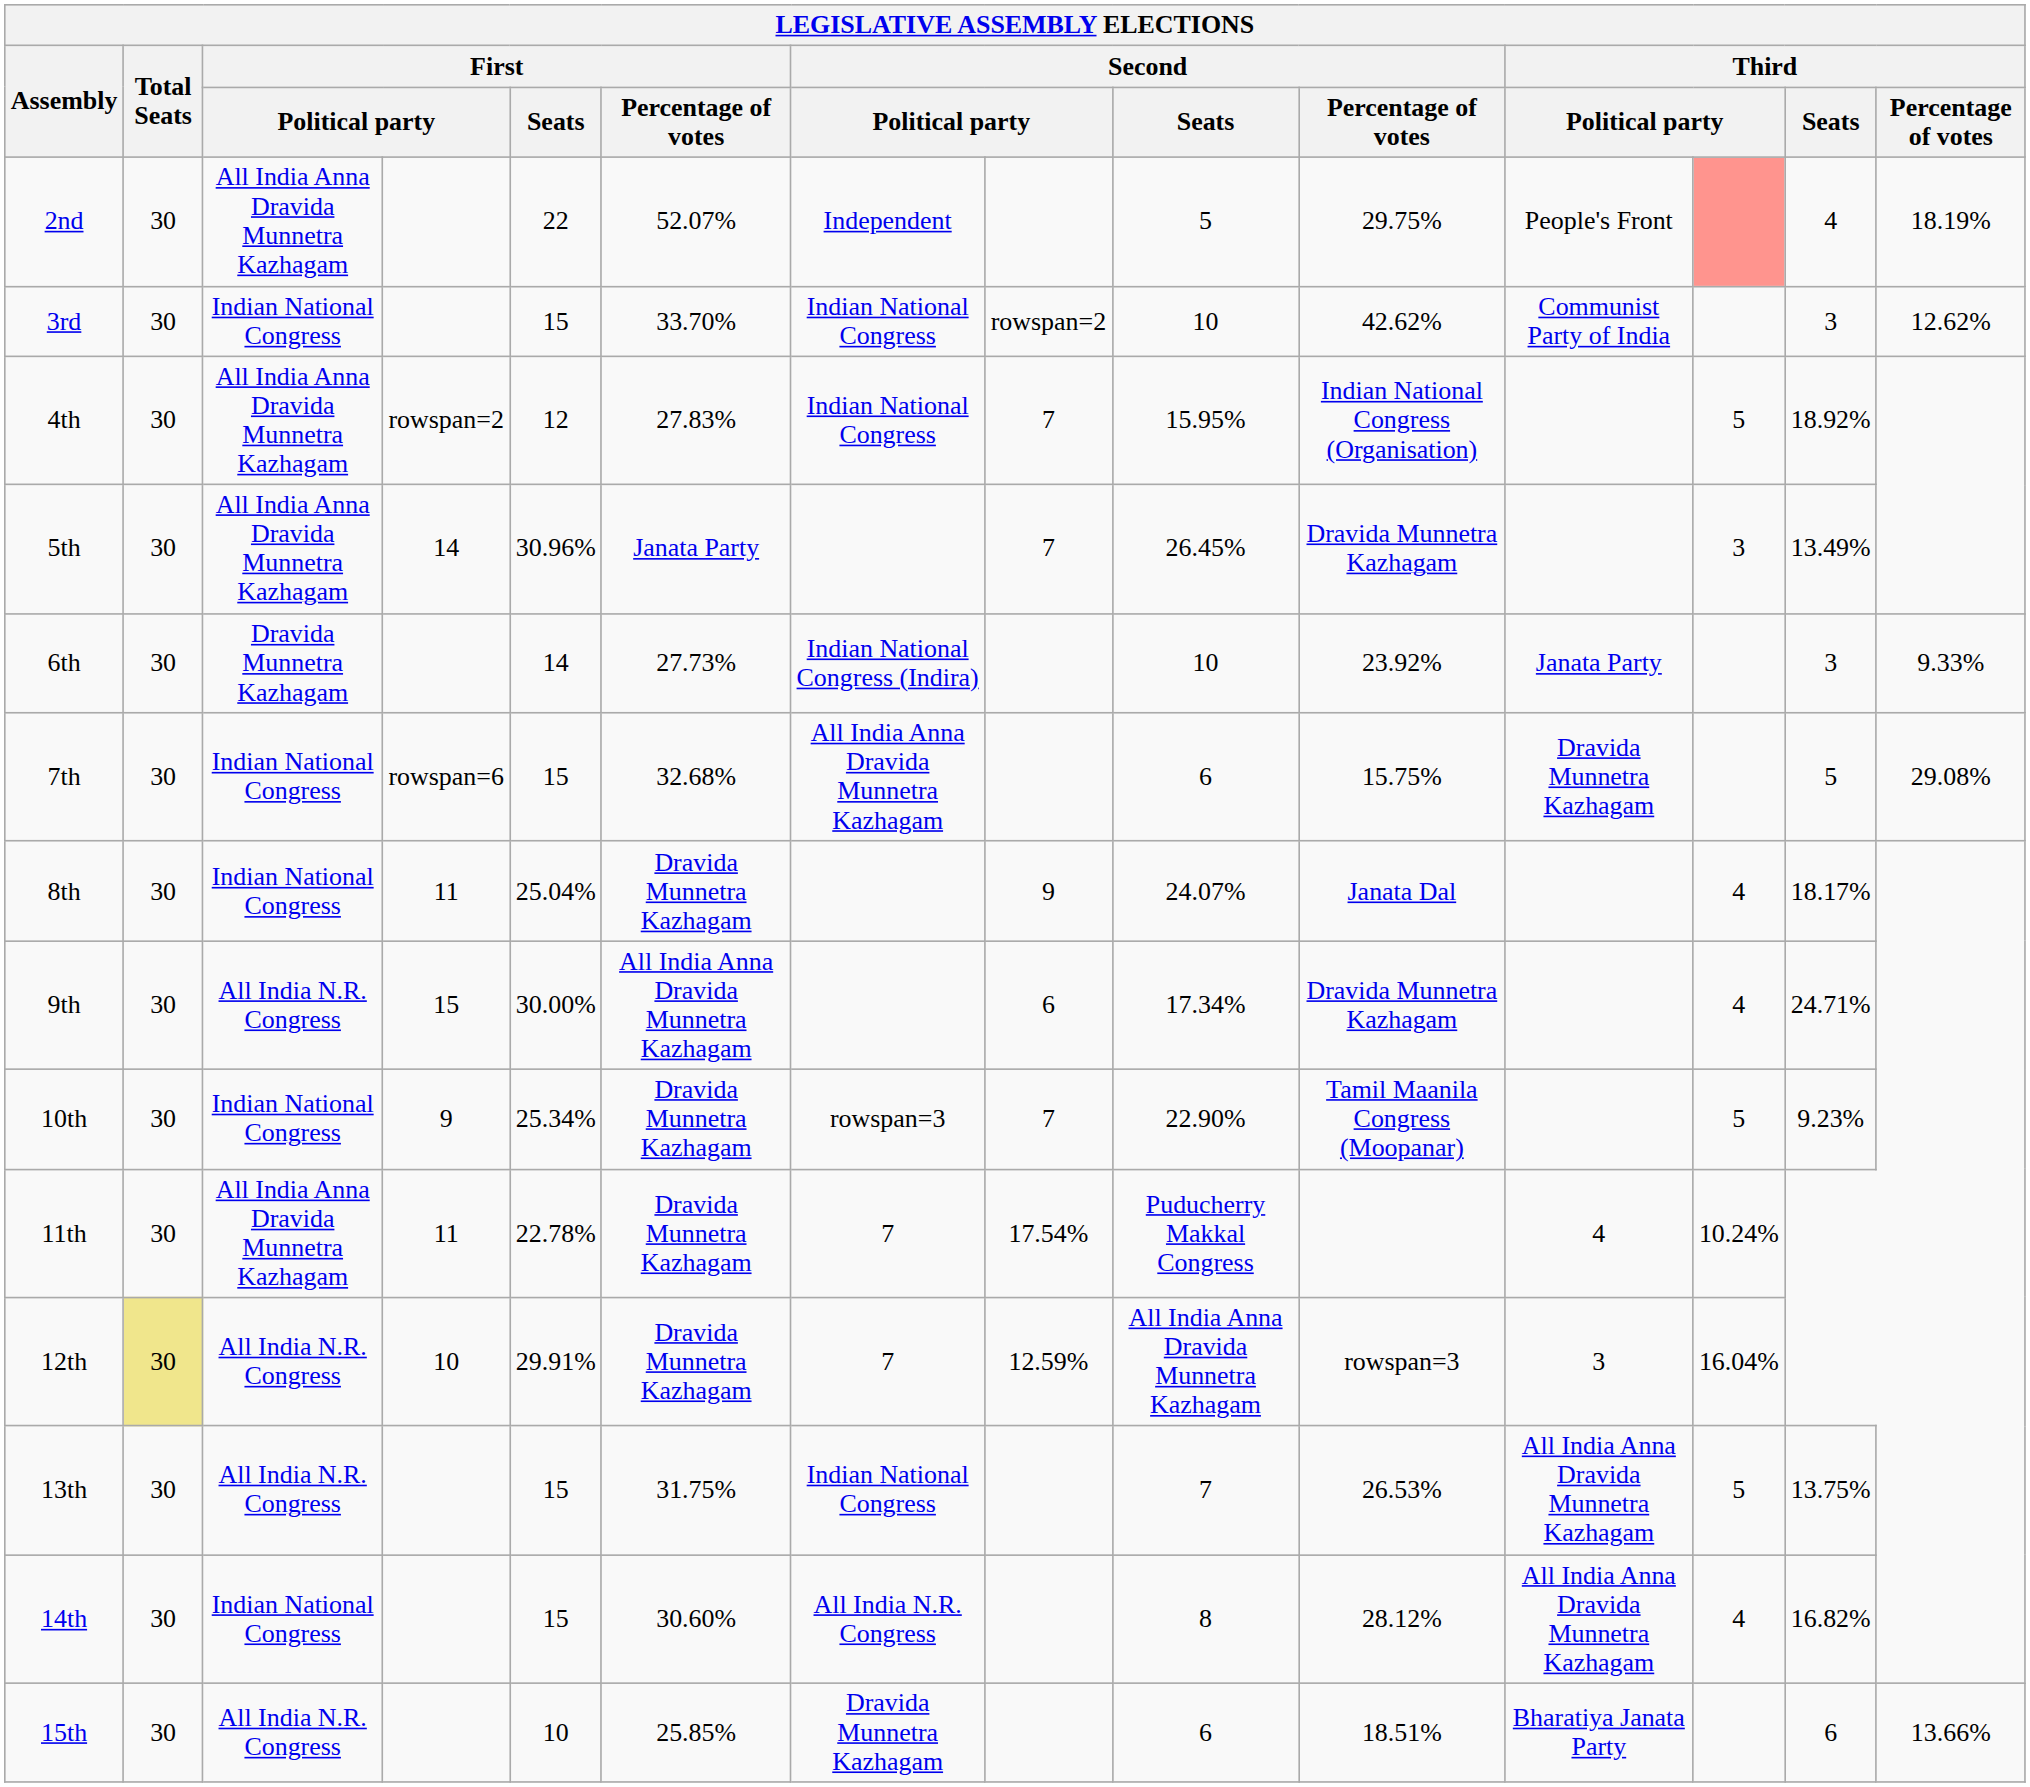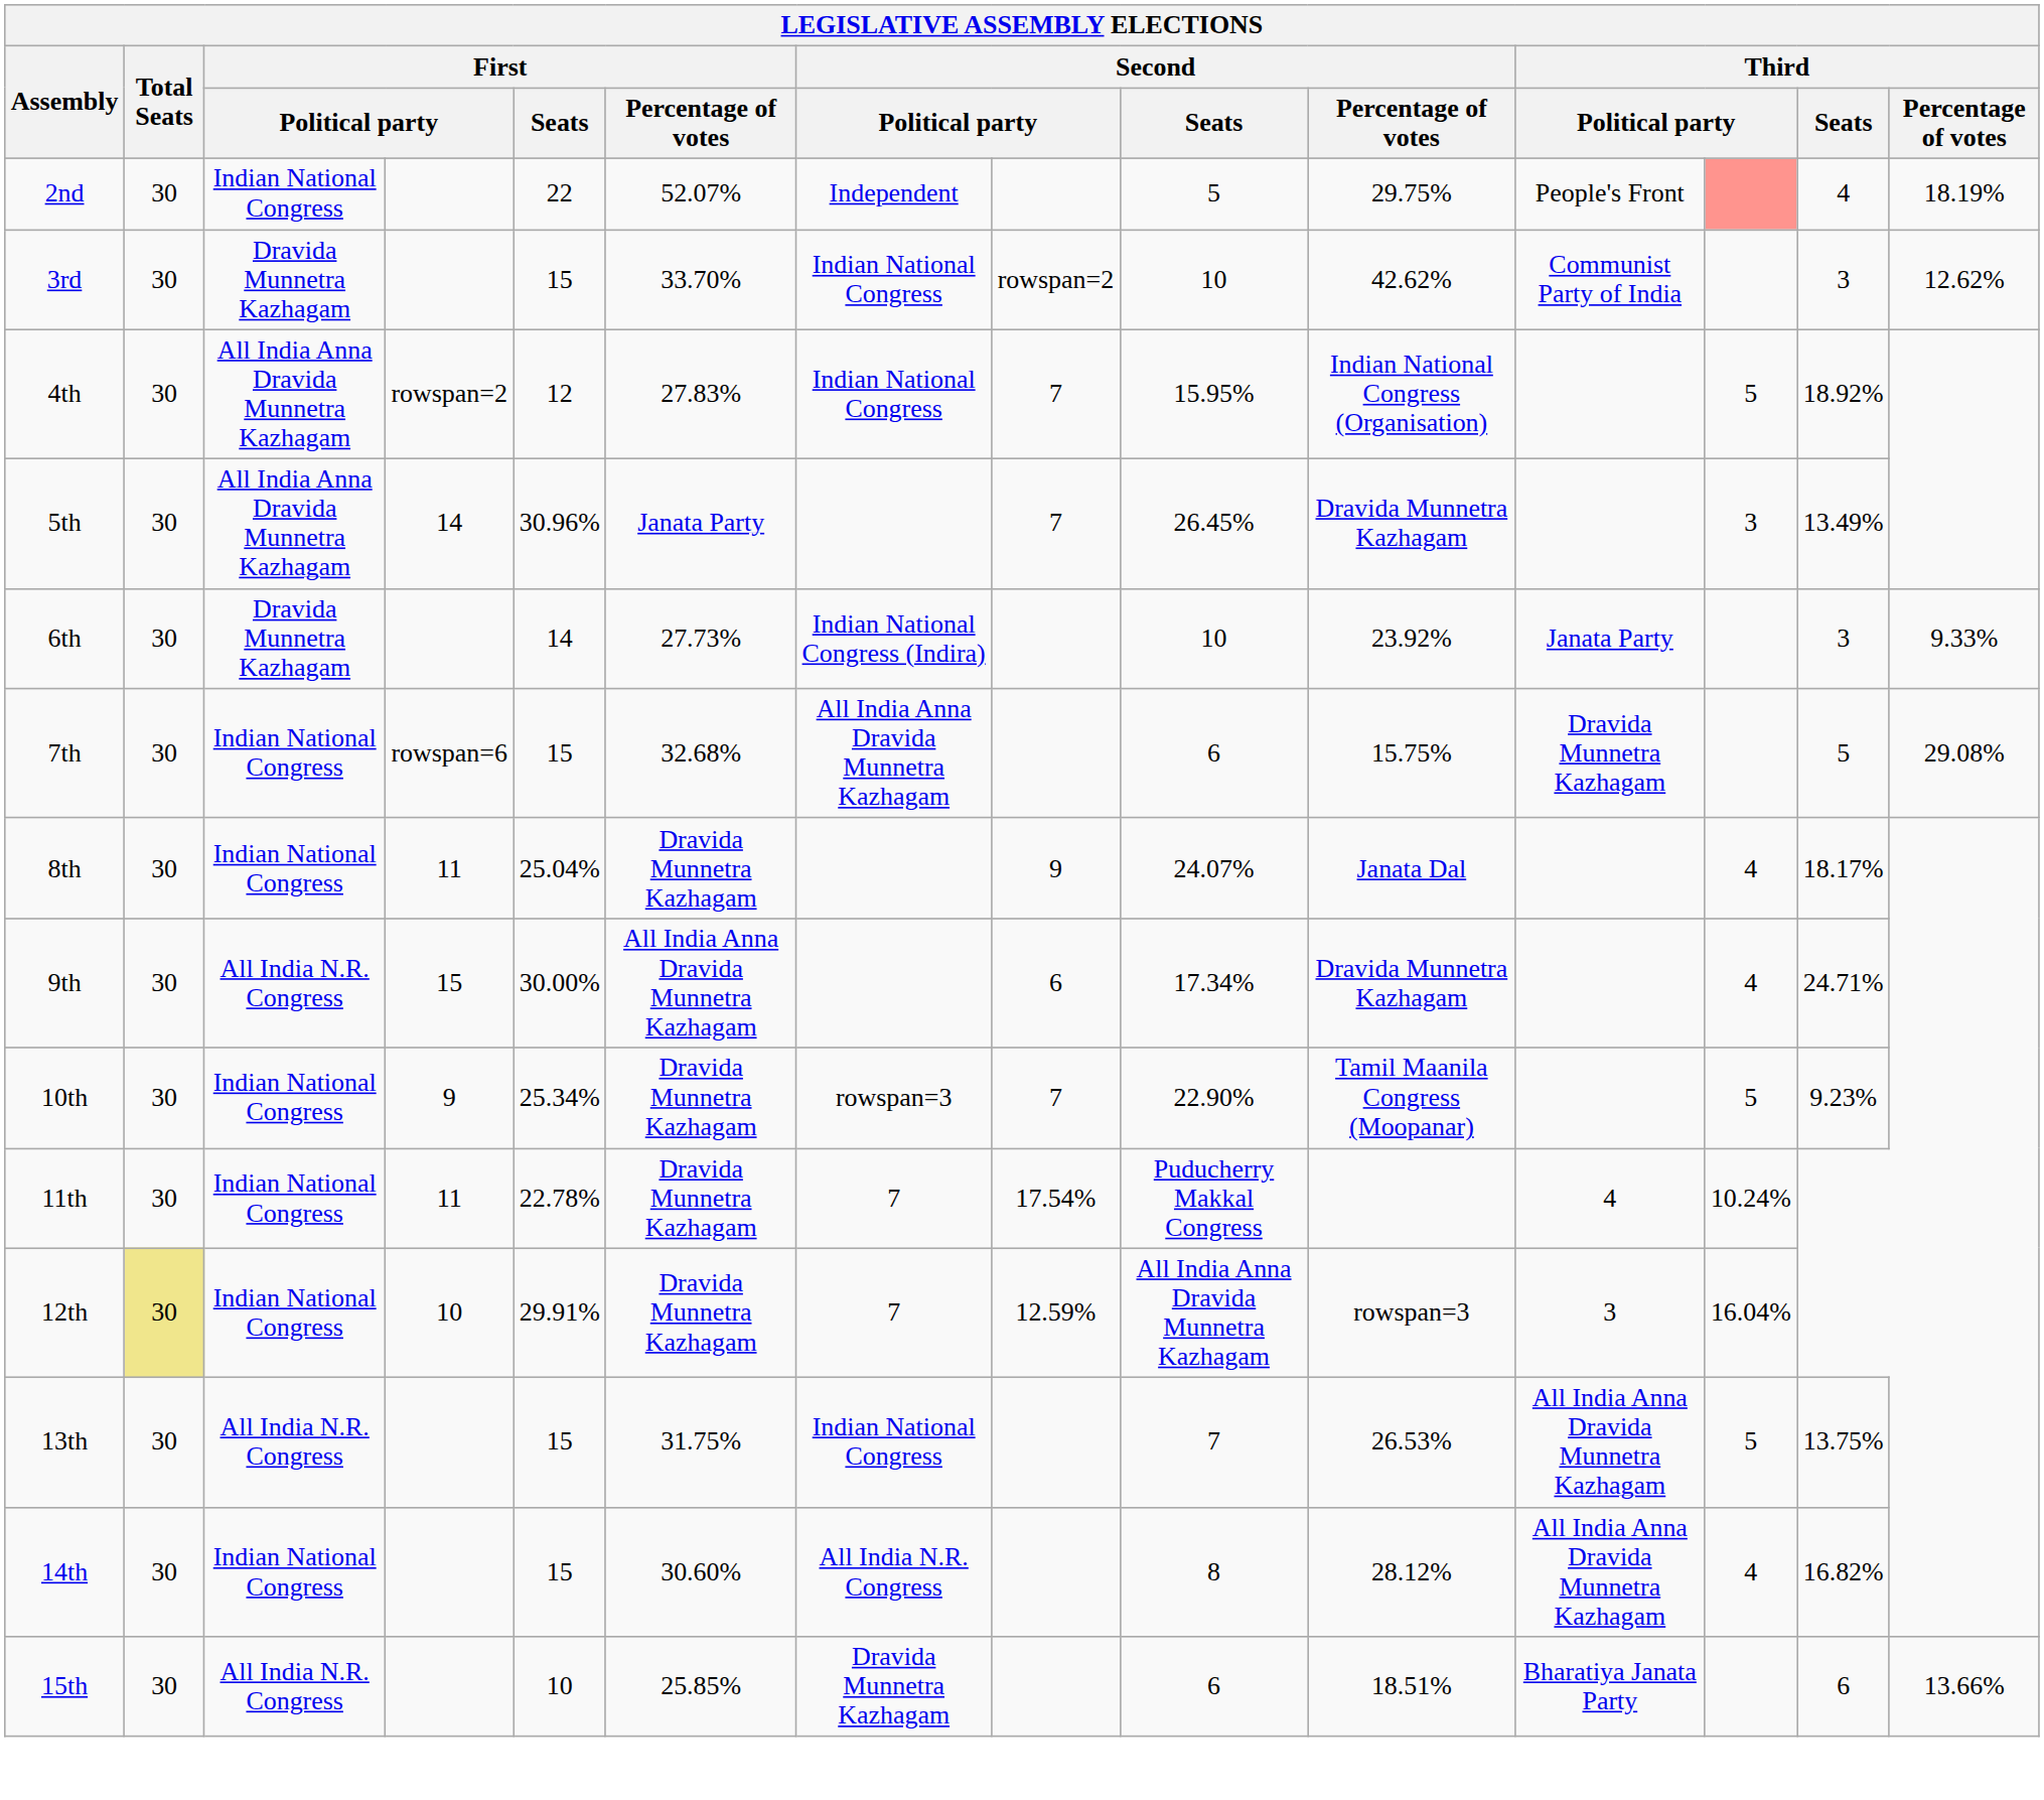2nd | column 3: All India Anna Dravida Munnetra Kazhagam -> Indian National Congress
3rd | column 3: Indian National Congress -> Dravida Munnetra Kazhagam
11th | column 3: All India Anna Dravida Munnetra Kazhagam -> Indian National Congress
12th | column 3: All India N.R. Congress -> Indian National Congress
